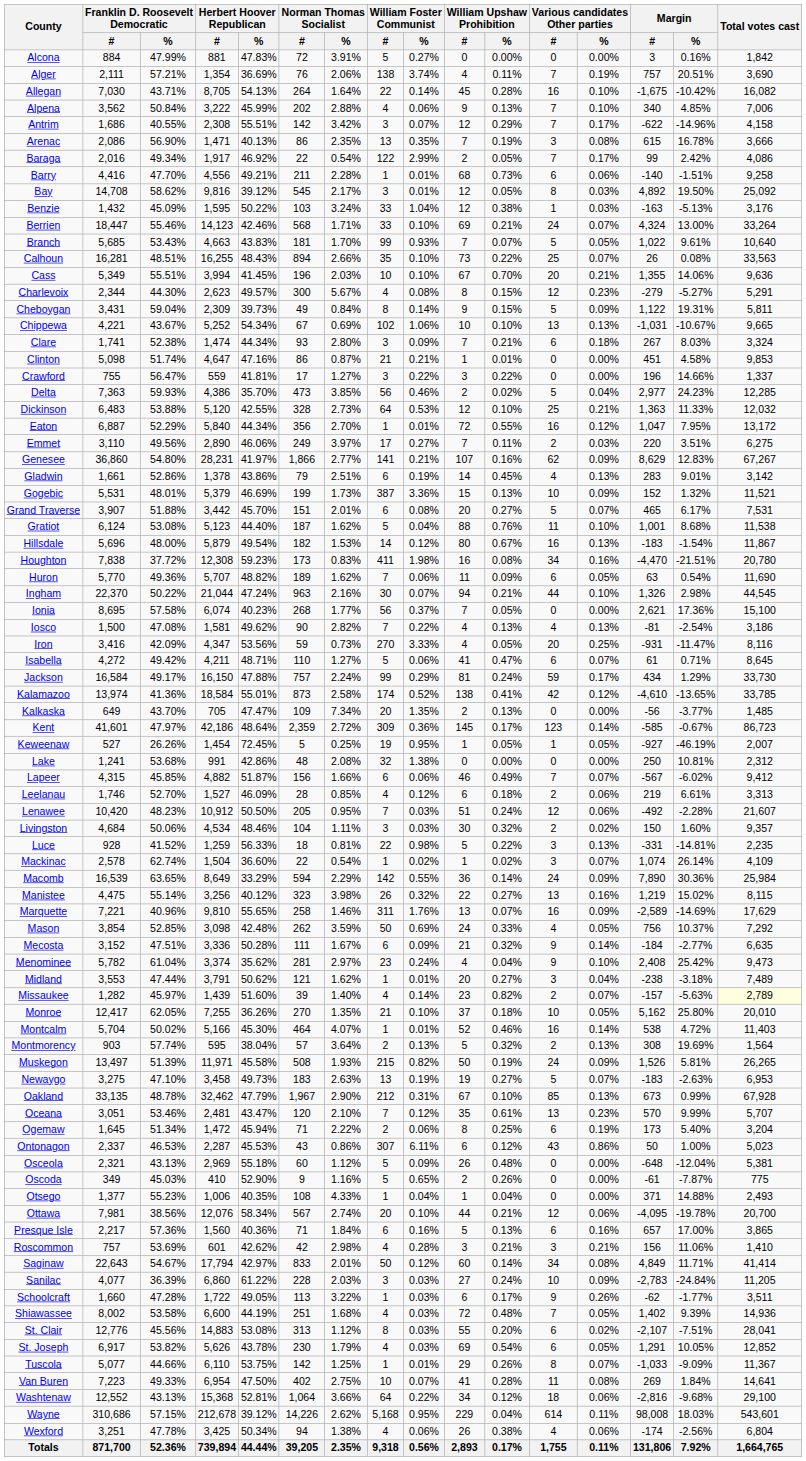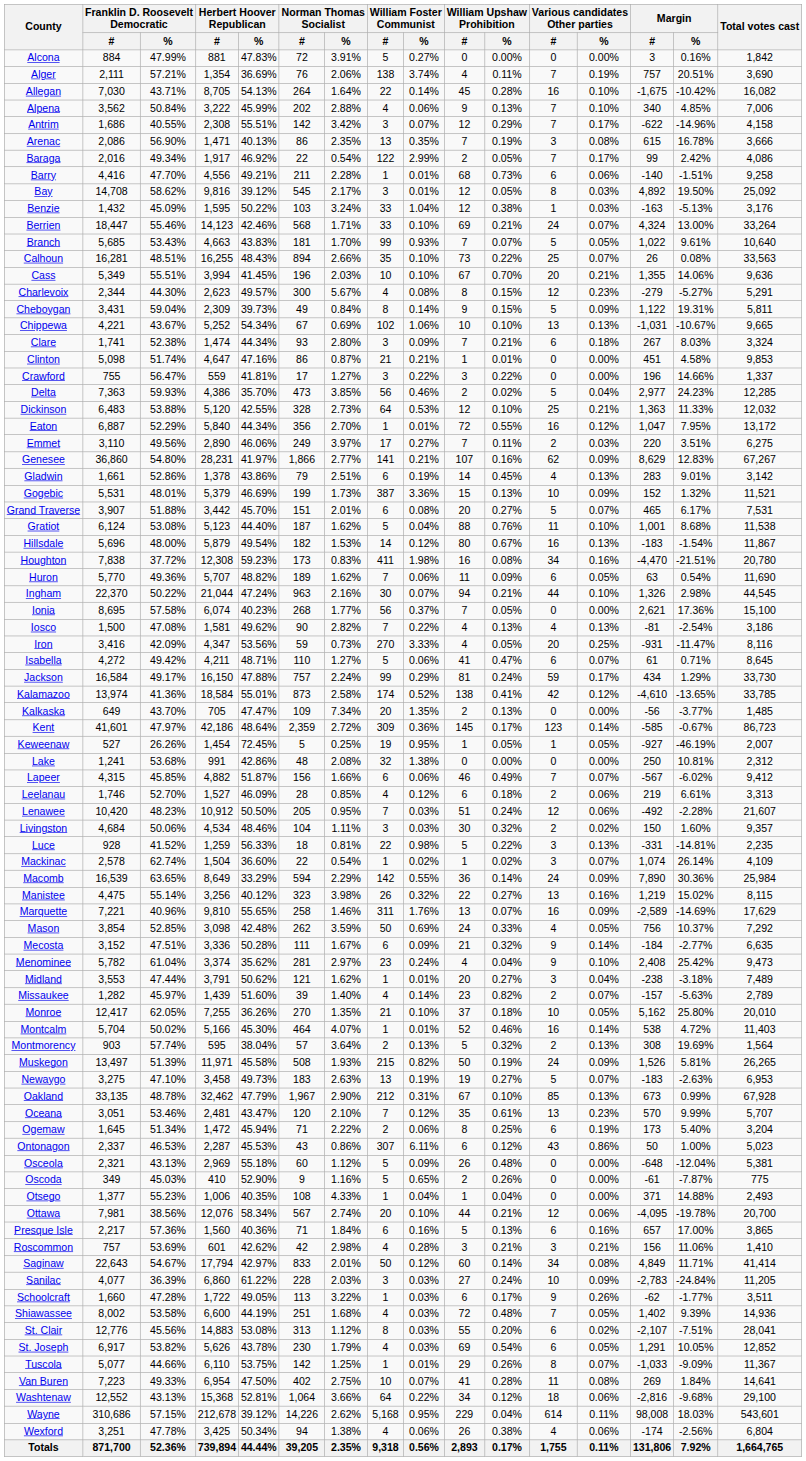Missaukee | Total votes cast: lightyellow background -> no background
